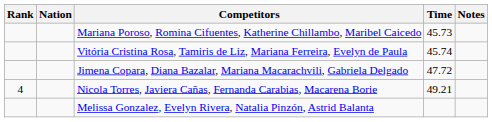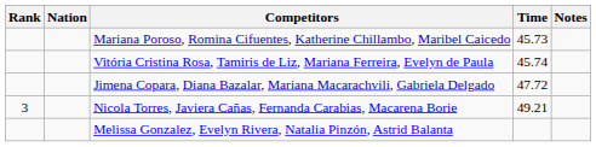row 5 | Rank: 4 -> 3
